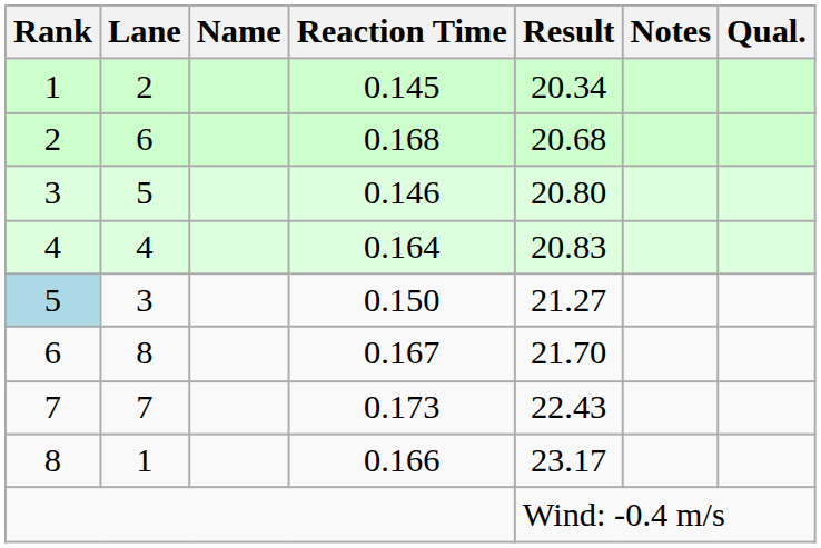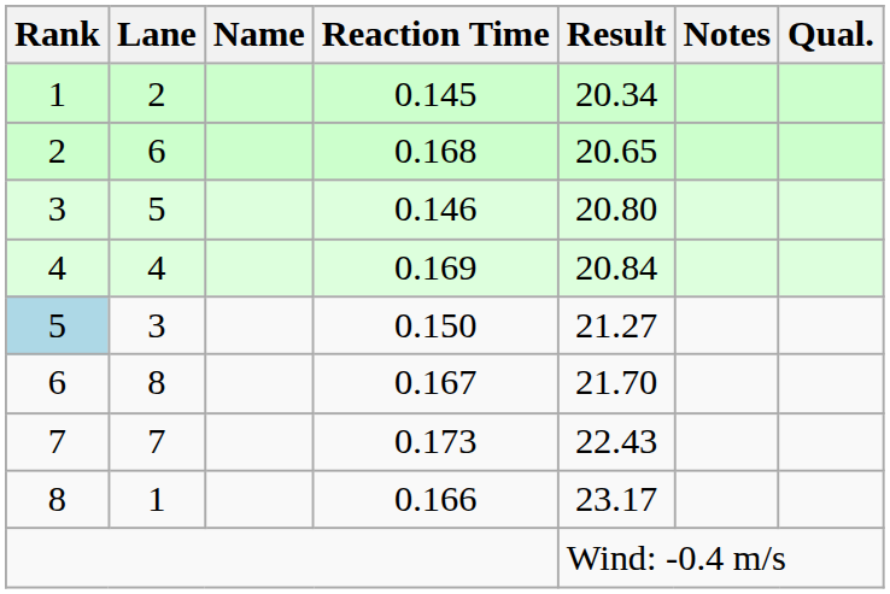row 3 | Result: 20.68 -> 20.65
row 5 | Reaction Time: 0.164 -> 0.169
row 5 | Result: 20.83 -> 20.84
